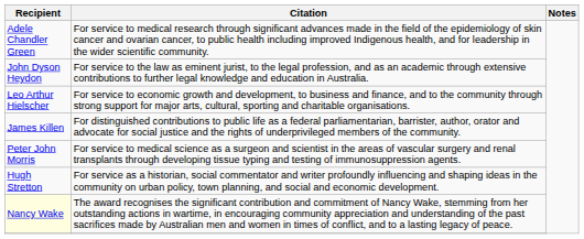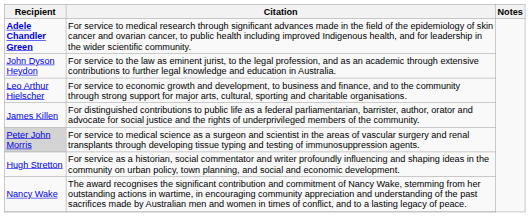Adele Chandler Green | Recipient: normal -> bold
Peter John Morris | Recipient: no background -> lightgrey background
Nancy Wake | Recipient: lightyellow background -> no background
